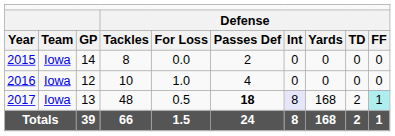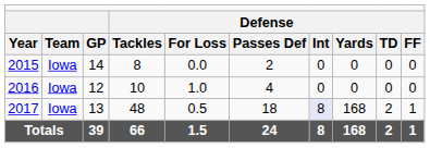2017 | column 6: bold -> normal
2017 | column 10: paleturquoise background -> no background
